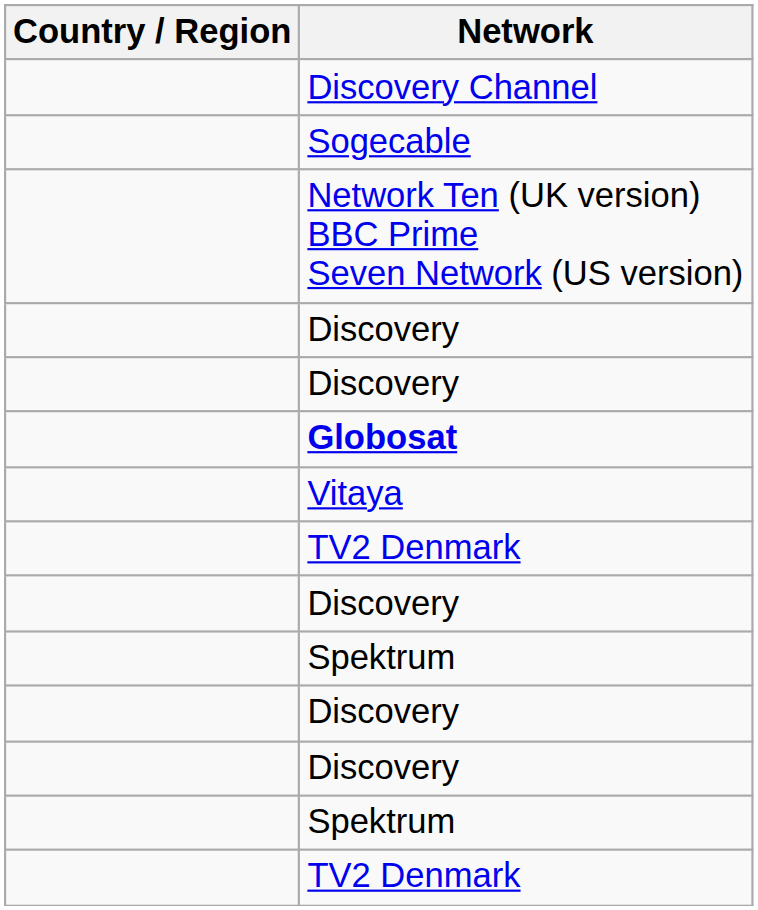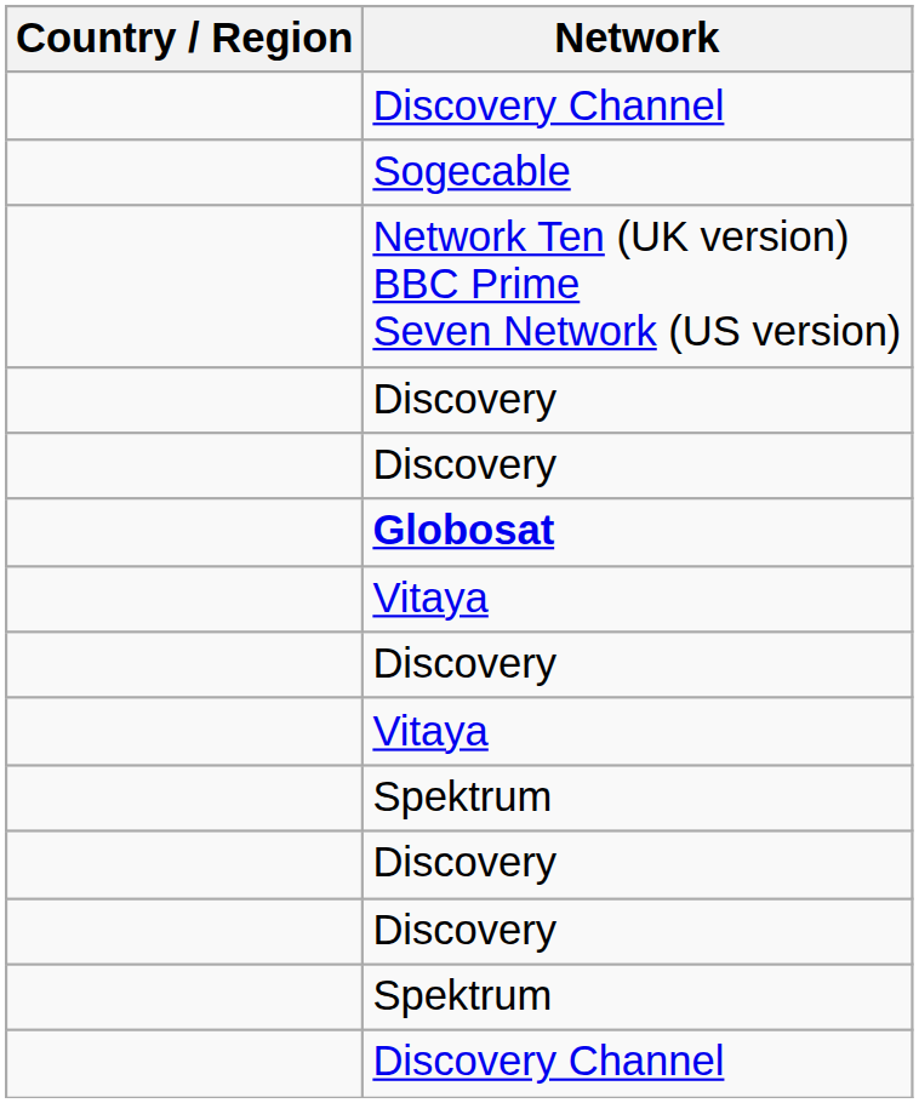row 9 | Network: TV2 Denmark -> Discovery
row 10 | Network: Discovery -> Vitaya
row 15 | Network: TV2 Denmark -> Discovery Channel
